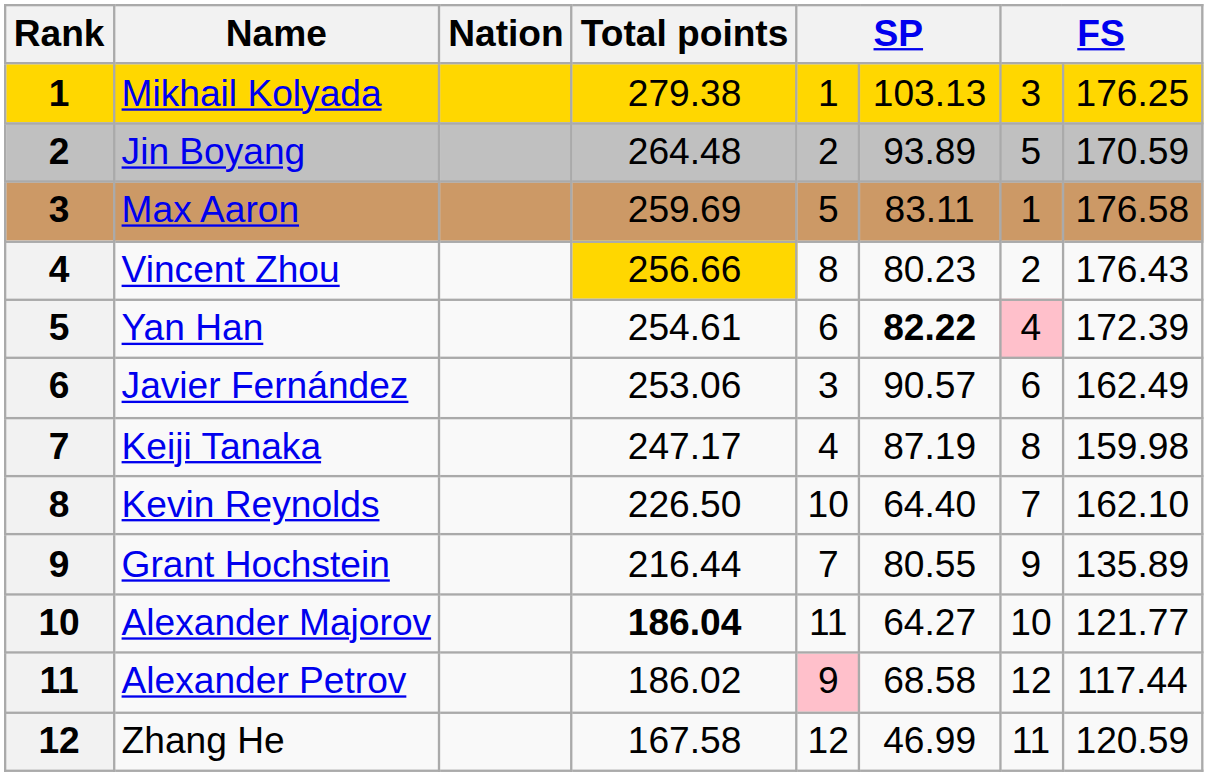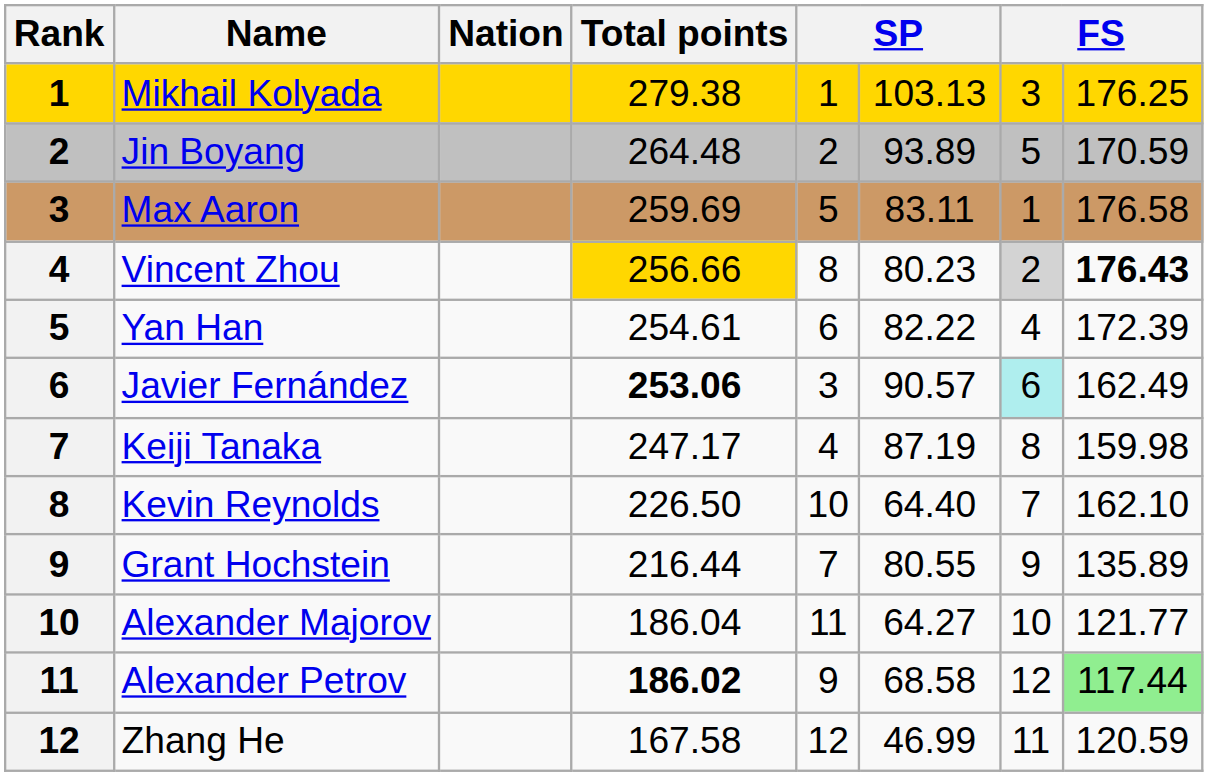Vincent Zhou | column 7: no background -> lightgrey background
Vincent Zhou | column 8: normal -> bold
Yan Han | column 6: bold -> normal
Yan Han | column 7: pink background -> no background
Javier Fernández | Total points: normal -> bold
Javier Fernández | column 7: no background -> paleturquoise background
Alexander Majorov | Total points: bold -> normal
Alexander Petrov | Total points: normal -> bold
Alexander Petrov | column 5: pink background -> no background
Alexander Petrov | column 8: no background -> lightgreen background
